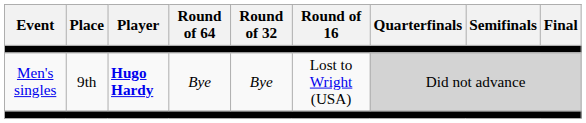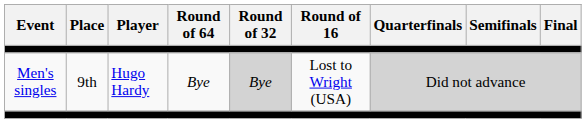Men's singles | Player: bold -> normal
Men's singles | Round of 32: no background -> lightgrey background
